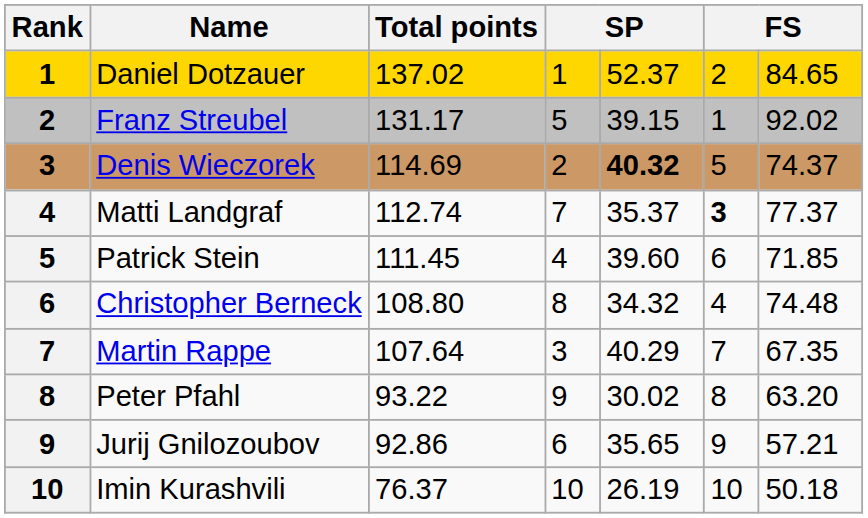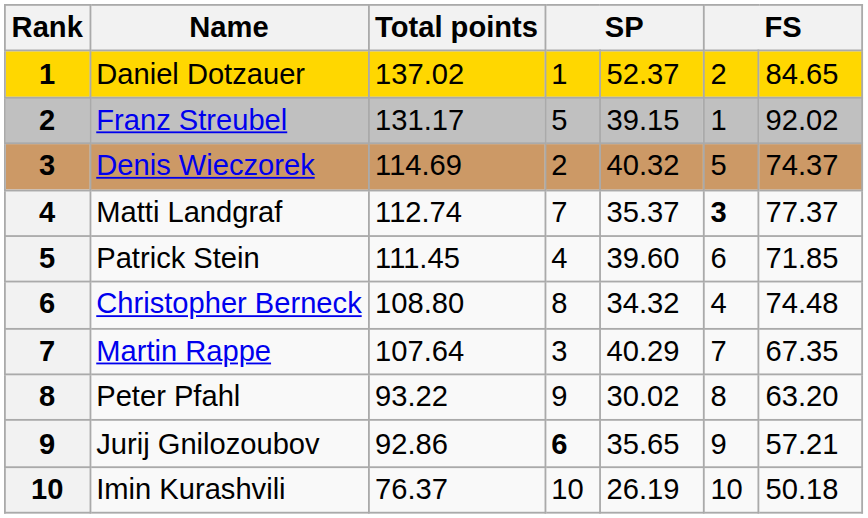Denis Wieczorek | column 5: bold -> normal
Jurij Gnilozoubov | column 4: normal -> bold
